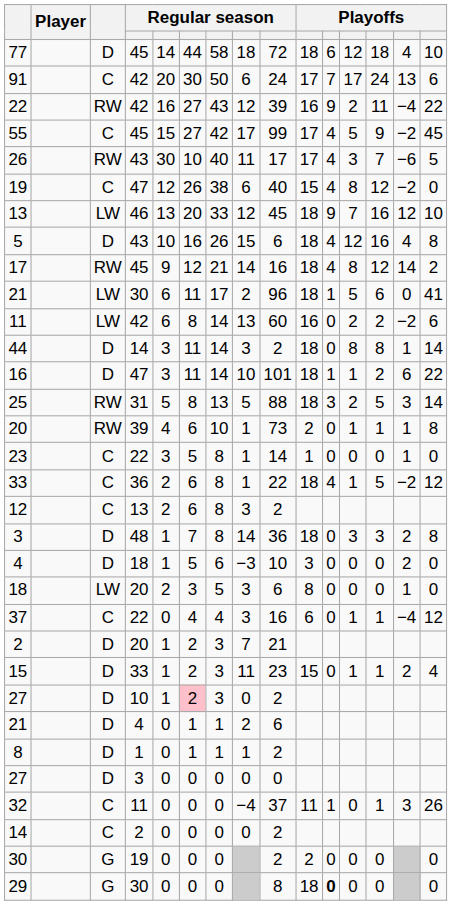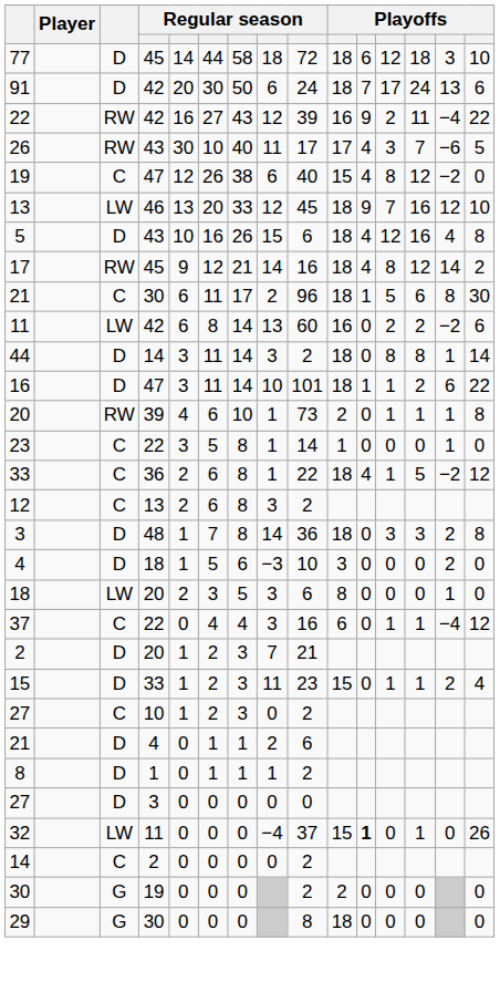77 | column 14: 4 -> 3
91 | column 3: C -> D
91 | column 10: 17 -> 18
- row: 55 | C | 45 | 15 | 27 | 42 | 17 | 99 | 17 | 4 | 5 | 9 | −2 | 45
21 / 30 | column 3: LW -> C
21 / 30 | column 14: 0 -> 8
21 / 30 | column 15: 41 -> 30
- row: 25 | RW | 31 | 5 | 8 | 13 | 5 | 88 | 18 | 3 | 2 | 5 | 3 | 14
27 / 10 | column 3: D -> C
27 / 10 | column 6: pink background -> no background
32 | column 3: C -> LW
32 | column 10: 11 -> 15
32 | column 11: normal -> bold
32 | column 14: 3 -> 0
29 | column 11: bold -> normal
